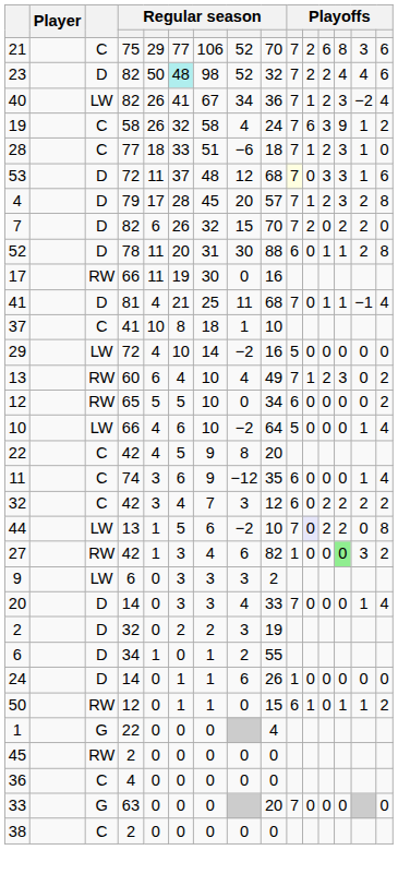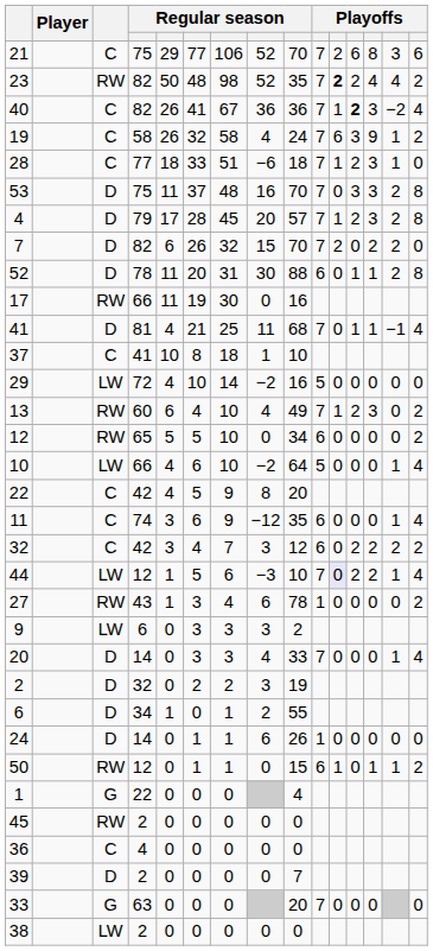23 | column 3: D -> RW
23 | column 6: paleturquoise background -> no background
23 | column 9: 32 -> 35
23 | column 11: normal -> bold
23 | column 15: 6 -> 2
40 | column 3: LW -> C
40 | column 8: 34 -> 36
40 | column 12: normal -> bold
53 | column 4: 72 -> 75
53 | column 8: 12 -> 16
53 | column 9: 68 -> 70
53 | column 10: lightyellow background -> no background
53 | column 14: 1 -> 2
53 | column 15: 6 -> 8
44 | column 4: 13 -> 12
44 | column 8: −2 -> −3
44 | column 14: 0 -> 1
44 | column 15: 8 -> 4
27 | column 4: 42 -> 43
27 | column 9: 82 -> 78
27 | column 13: lightgreen background -> no background
27 | column 14: 3 -> 0
+ row: 39 | D | 2 | 0 | 0 | 0 | 0 | 7
38 | column 3: C -> LW
